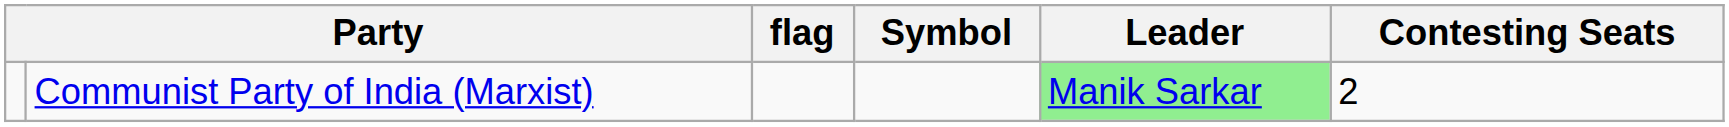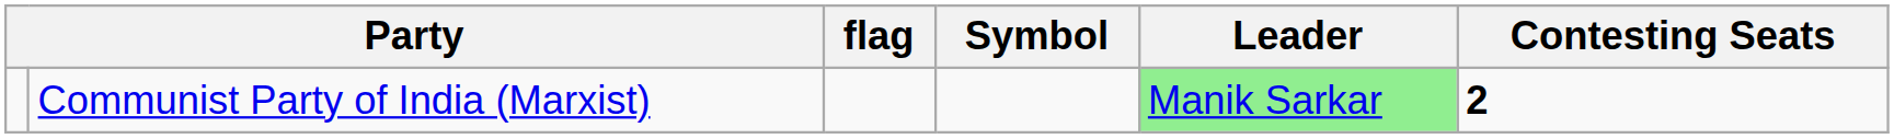Communist Party of India (Marxist) | Contesting Seats: normal -> bold
